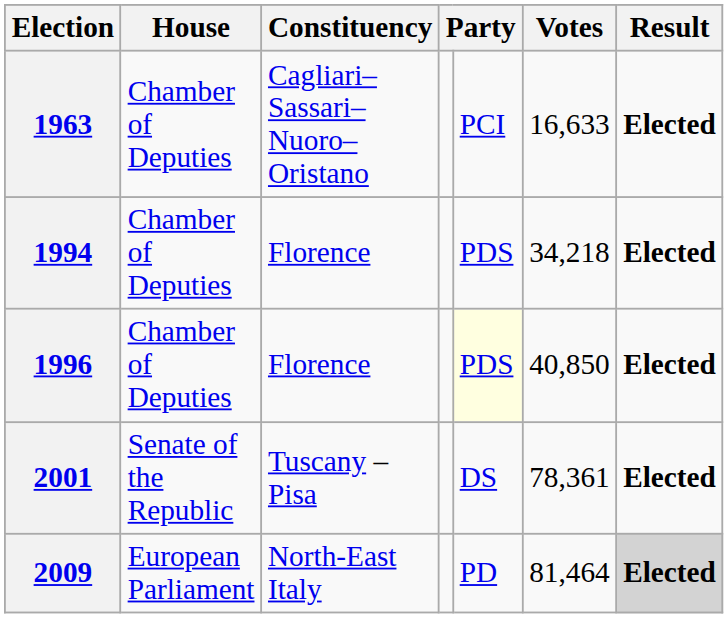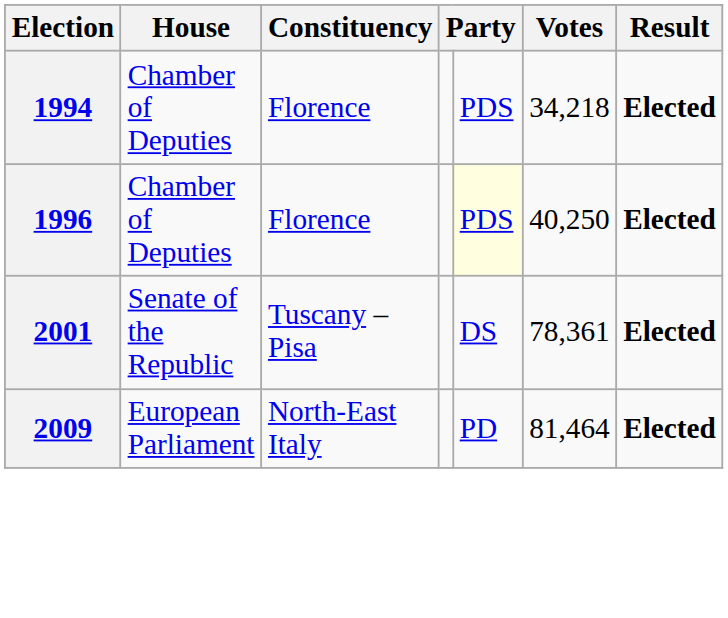- row: 1963 | Chamber of Deputies | Cagliari–Sassari–Nuoro–Oristano | PCI | 16,633 | Elected
1996 | Votes: 40,850 -> 40,250
2009 | Result: lightgrey background -> no background
